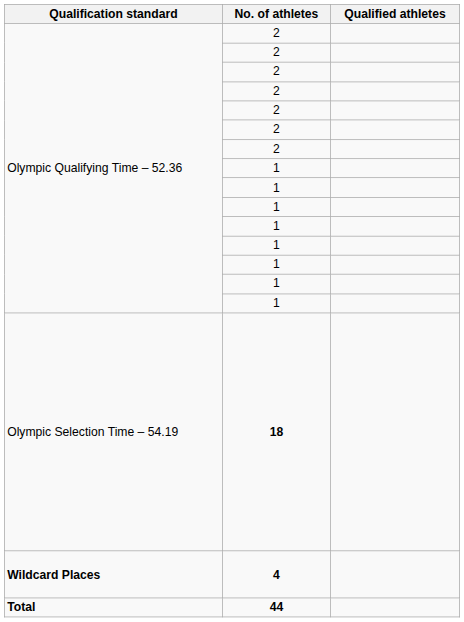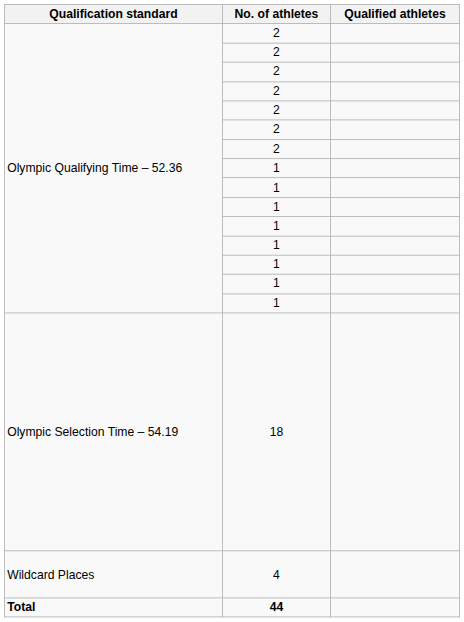18 | No. of athletes: bold -> normal
4 | Qualification standard: bold -> normal
4 | No. of athletes: bold -> normal
